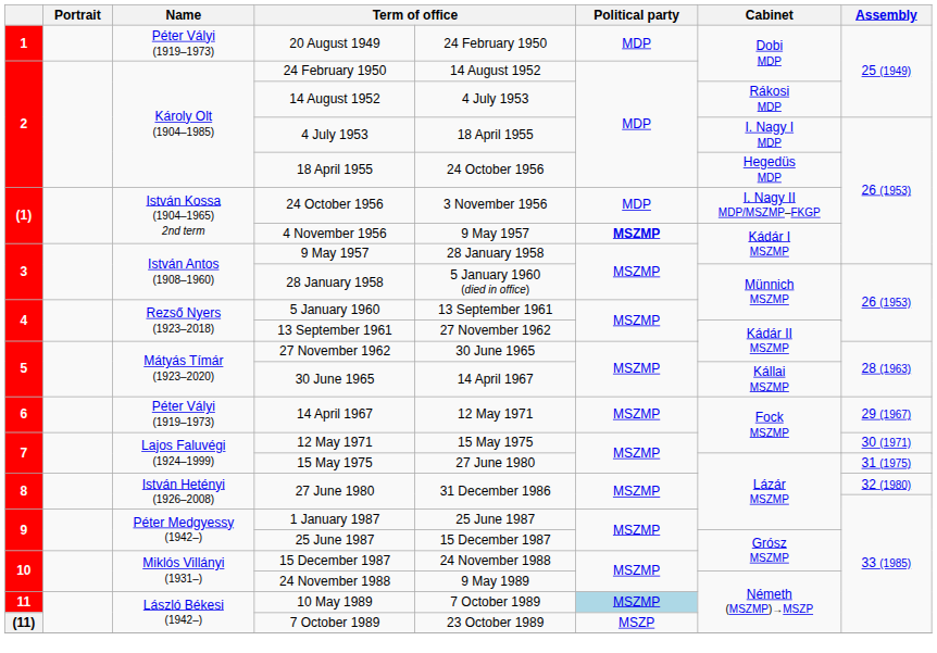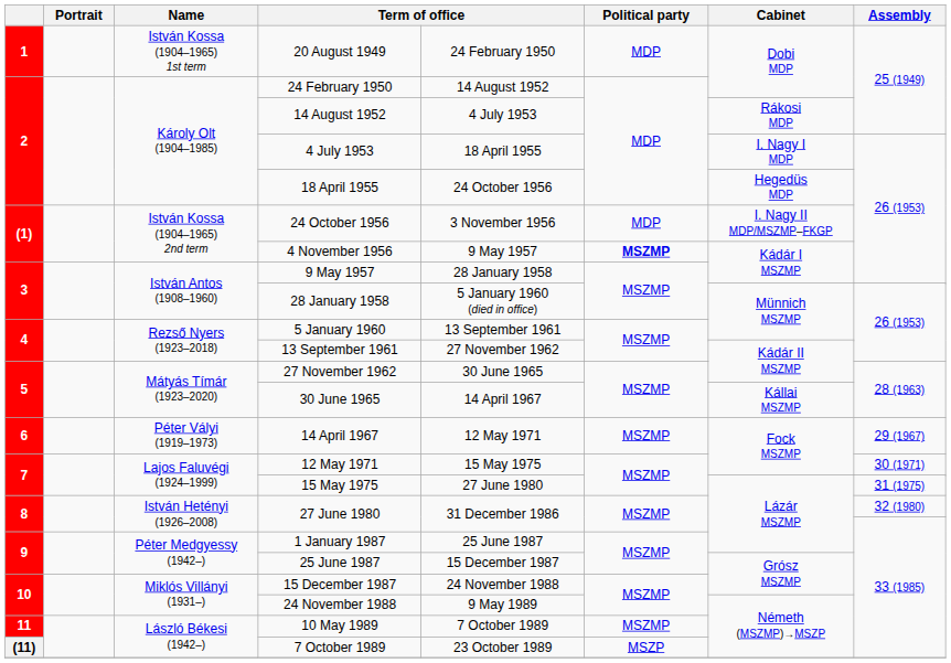20 August 1949 | Name: Péter Vályi (1919–1973) -> István Kossa (1904–1965) 1st term
10 May 1989 | Political party: lightblue background -> no background
